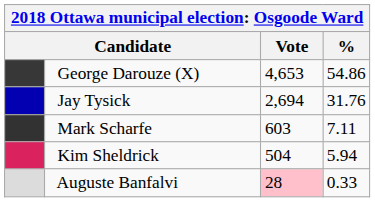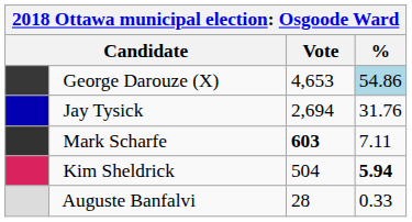George Darouze (X) | %: no background -> lightblue background
Mark Scharfe | Vote: normal -> bold
Kim Sheldrick | %: normal -> bold
Auguste Banfalvi | Vote: pink background -> no background
